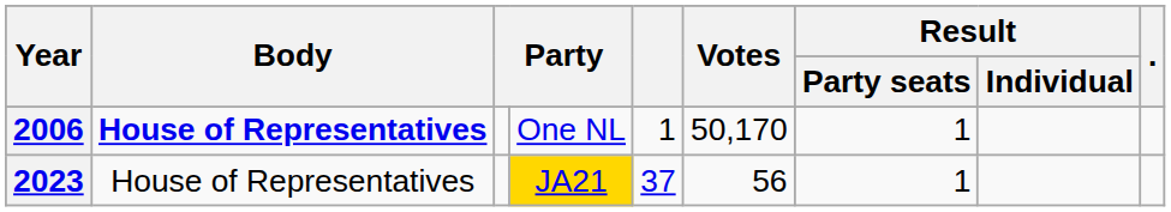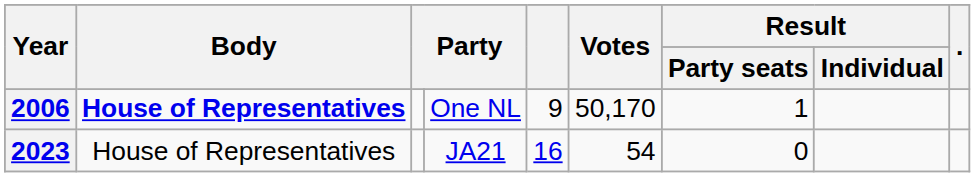2006 | column 5: 1 -> 9
2023 | column 4: gold background -> no background
2023 | column 5: 37 -> 16
2023 | Votes: 56 -> 54
2023 | Result / Party seats: 1 -> 0
